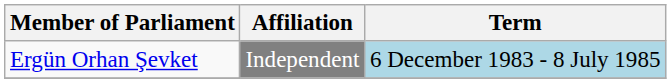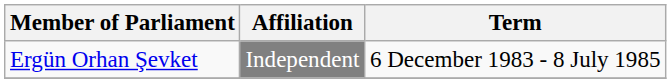Ergün Orhan Şevket | Term: lightblue background -> no background
